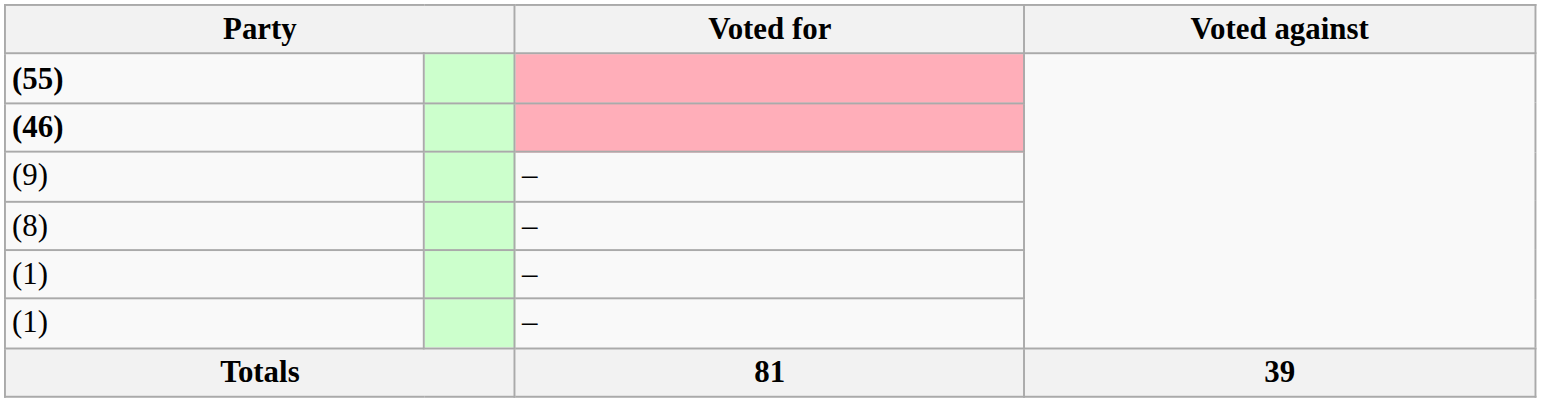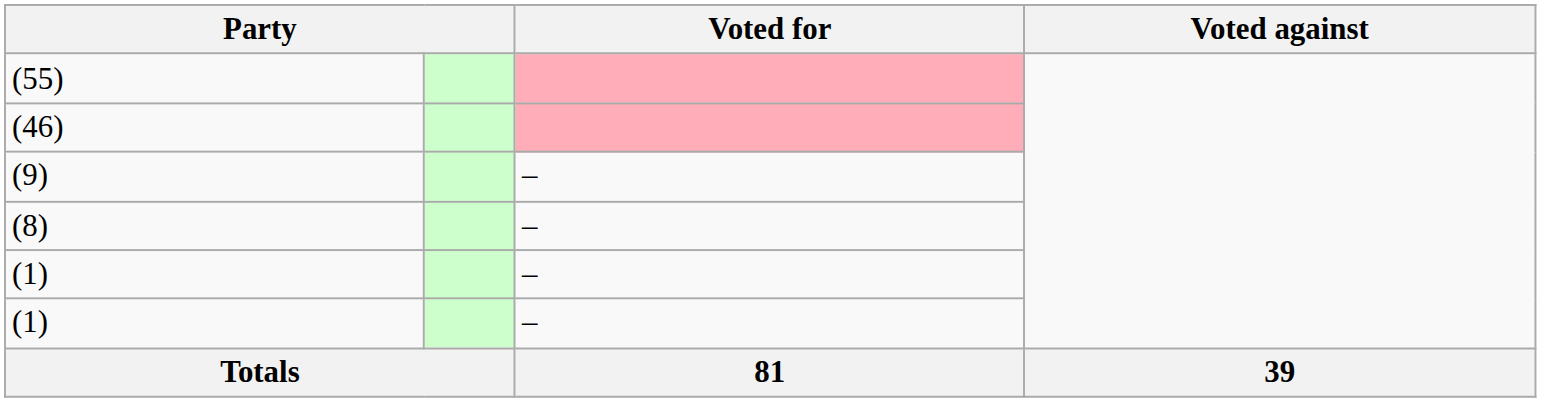(55) | column 1: bold -> normal
(46) | column 1: bold -> normal
